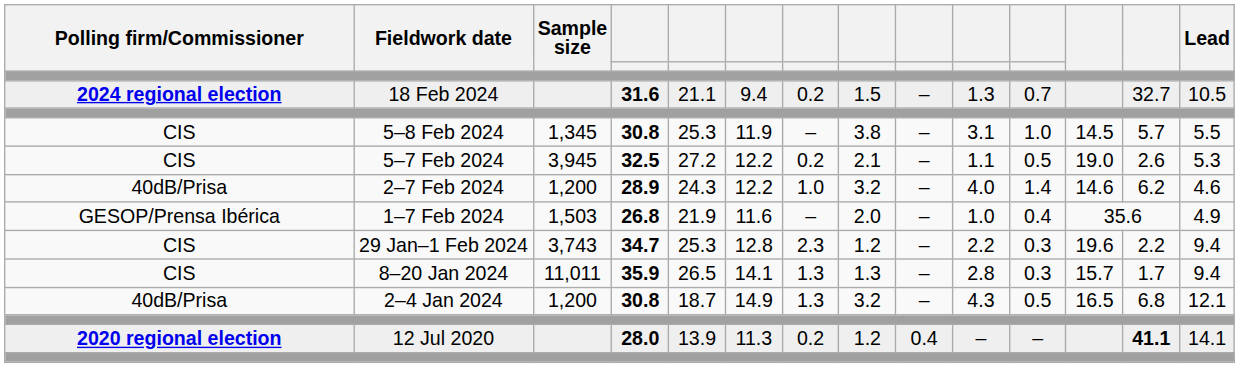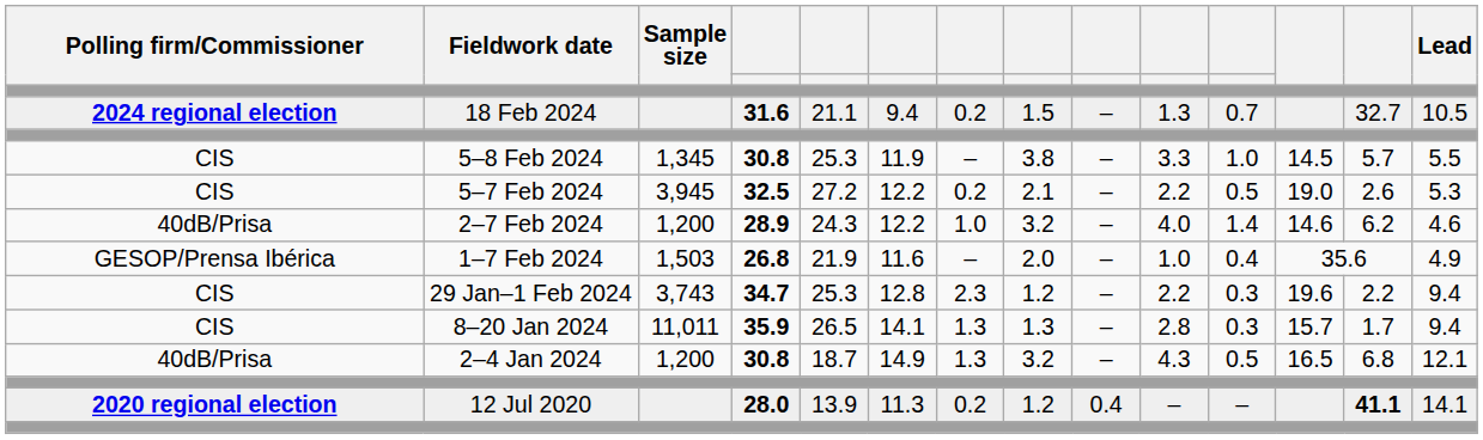5–8 Feb 2024 | column 10: 3.1 -> 3.3
5–7 Feb 2024 | column 10: 1.1 -> 2.2
